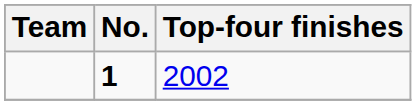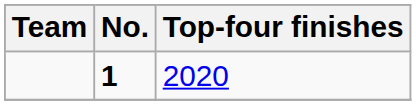row 2 | Top-four finishes: 2002 -> 2020
